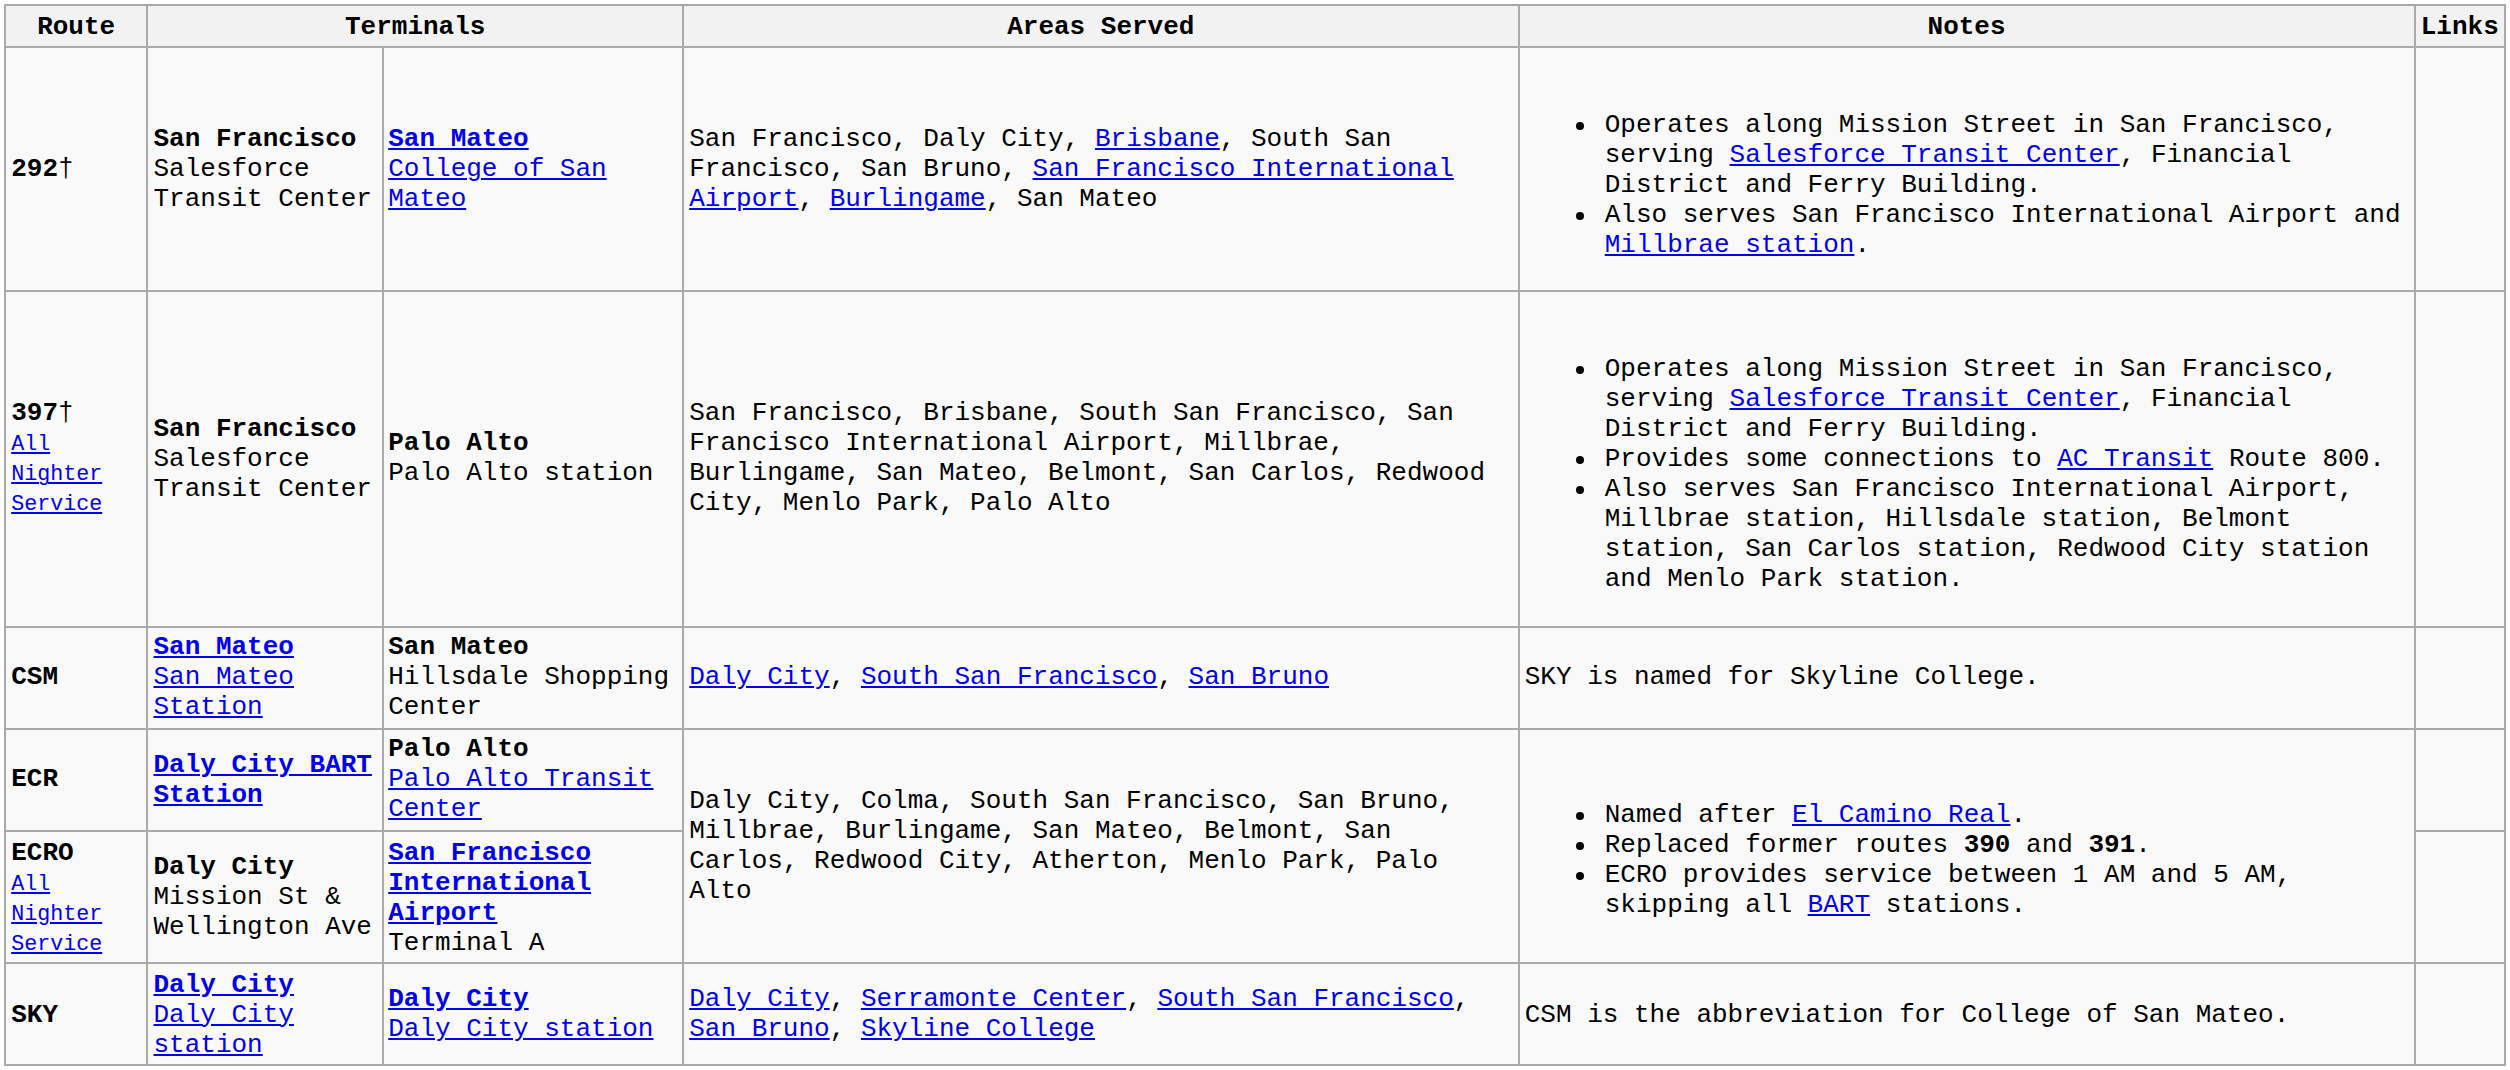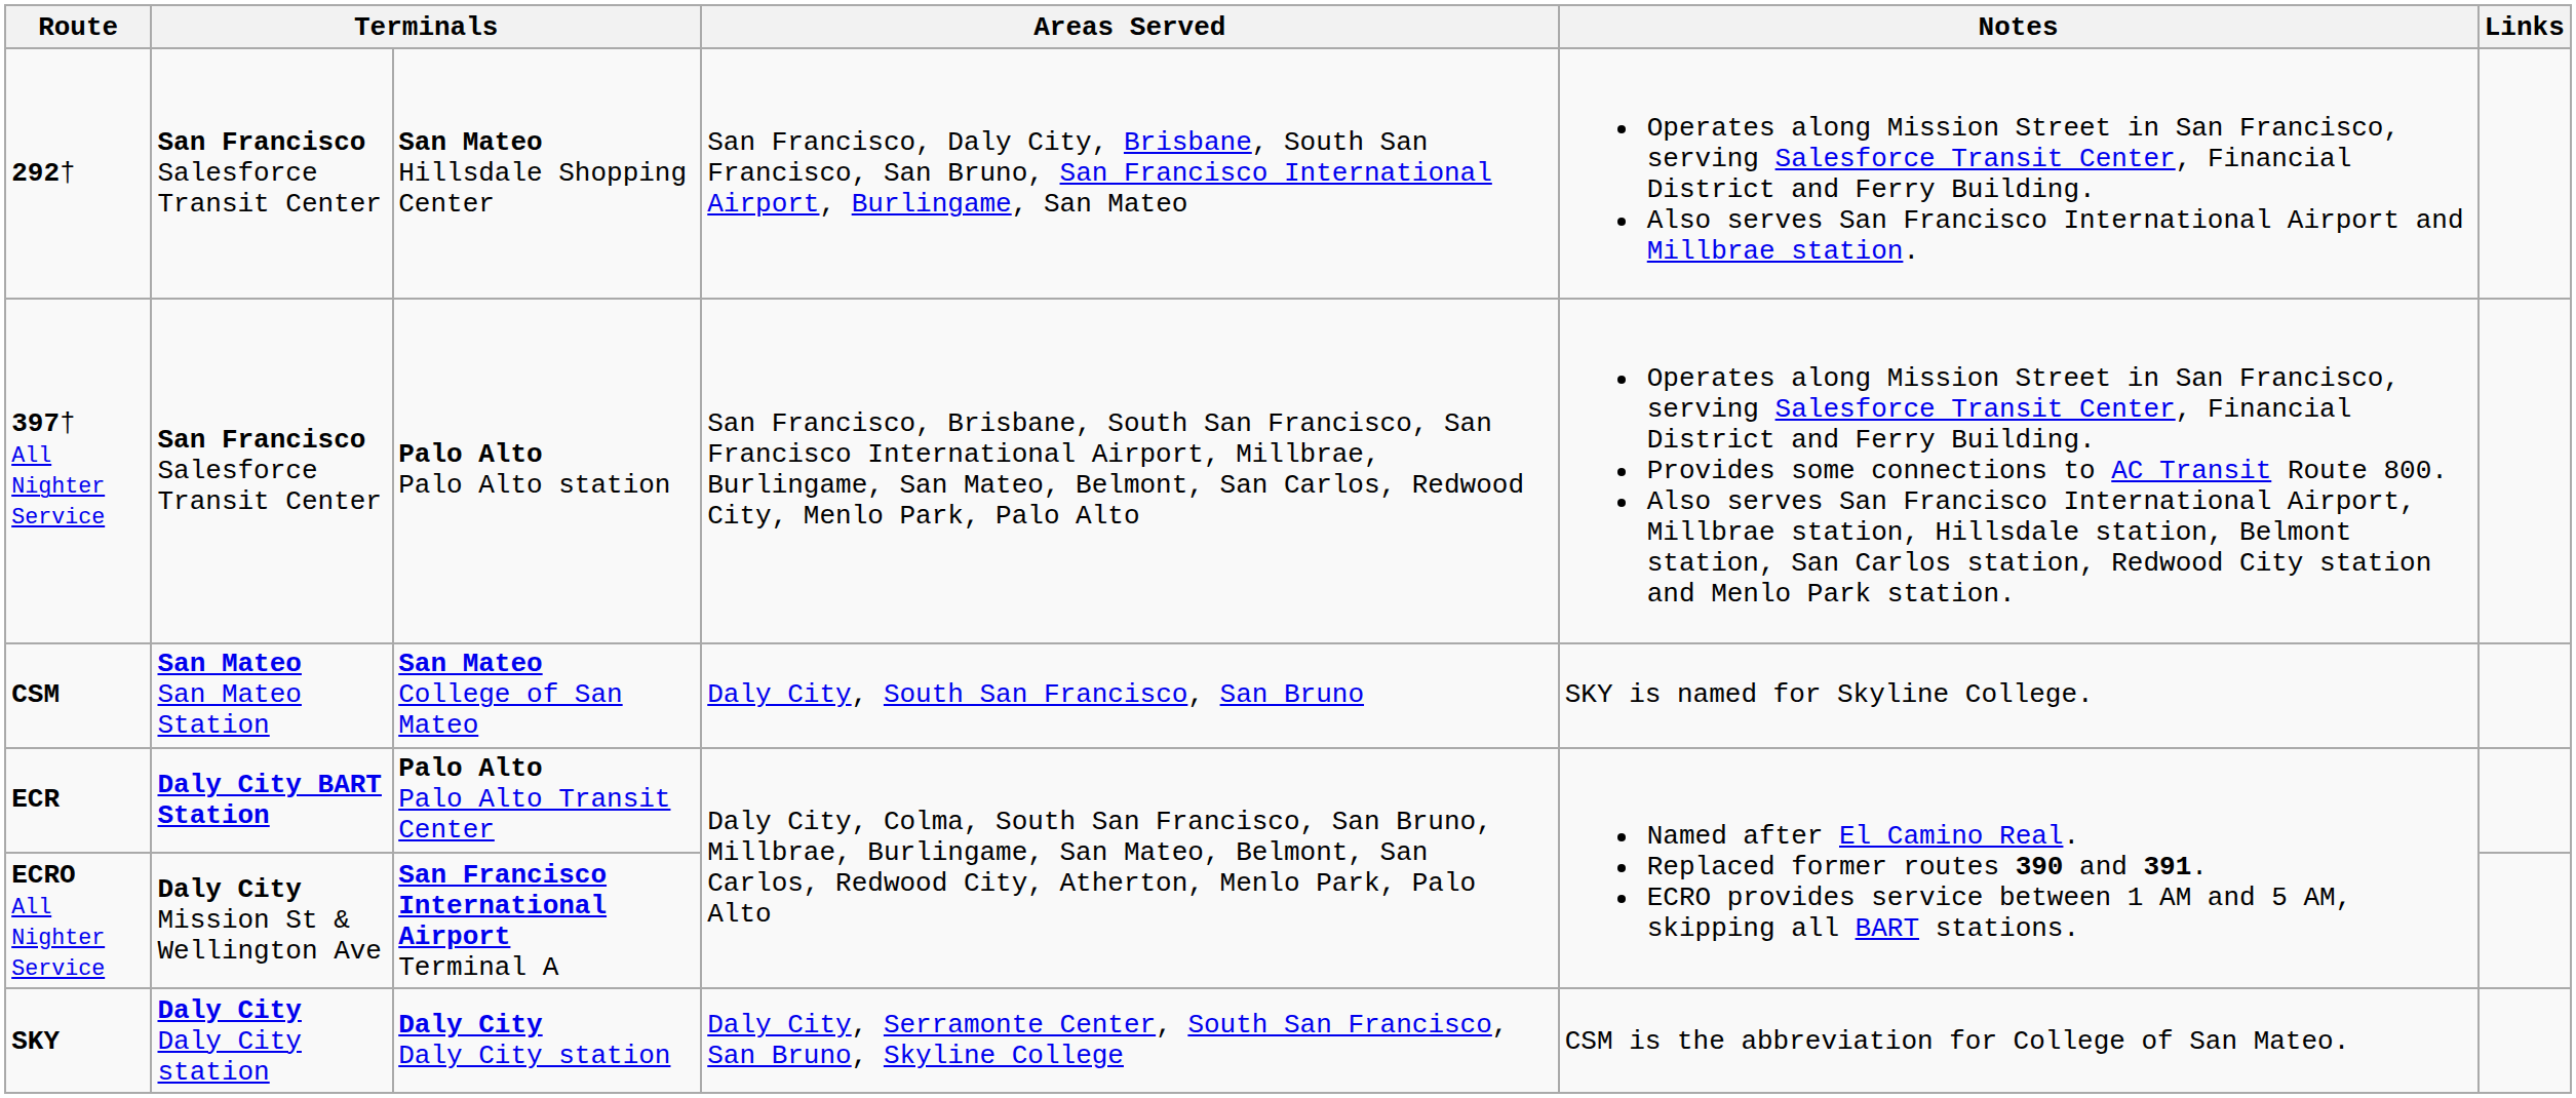292† | column 3: San Mateo College of San Mateo -> San Mateo Hillsdale Shopping Center
CSM | column 3: San Mateo Hillsdale Shopping Center -> San Mateo College of San Mateo
